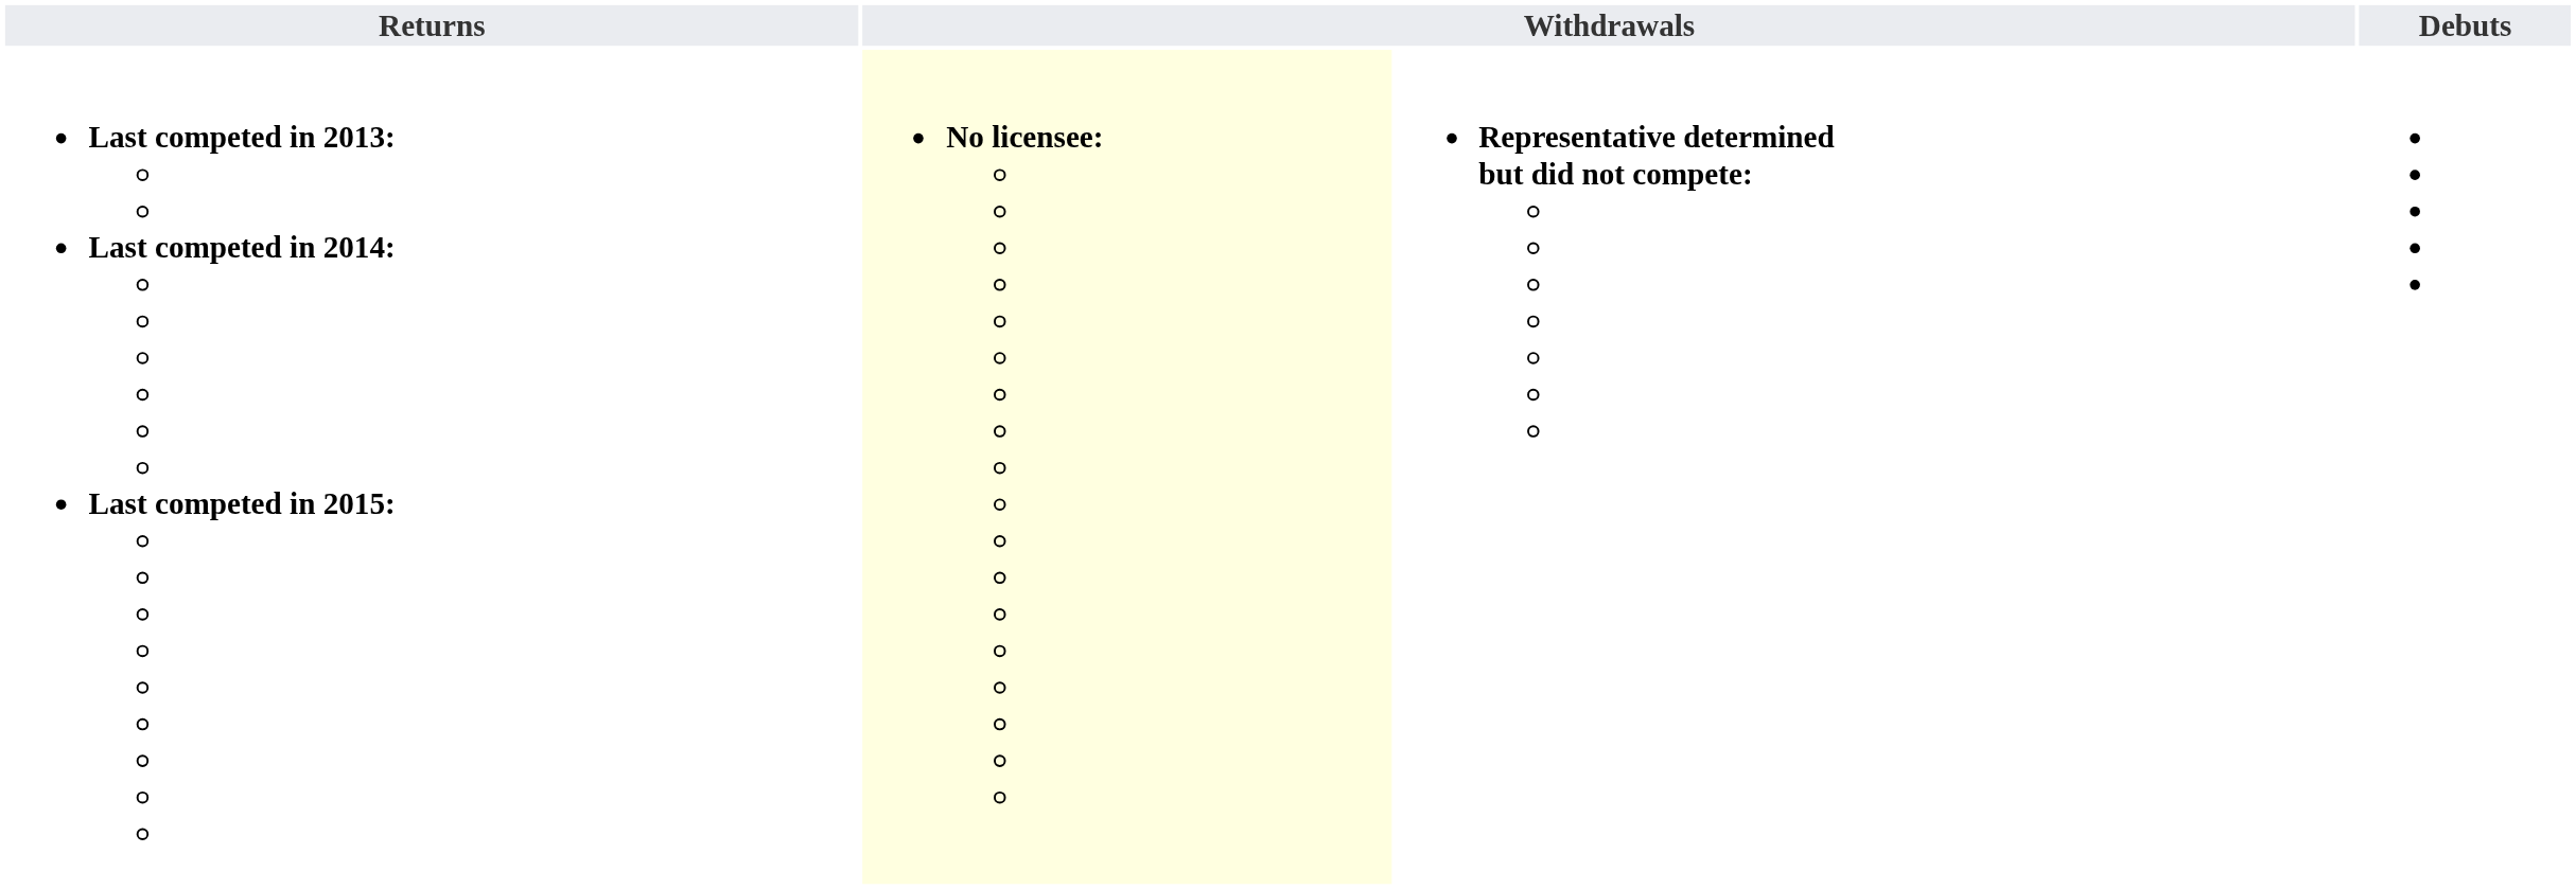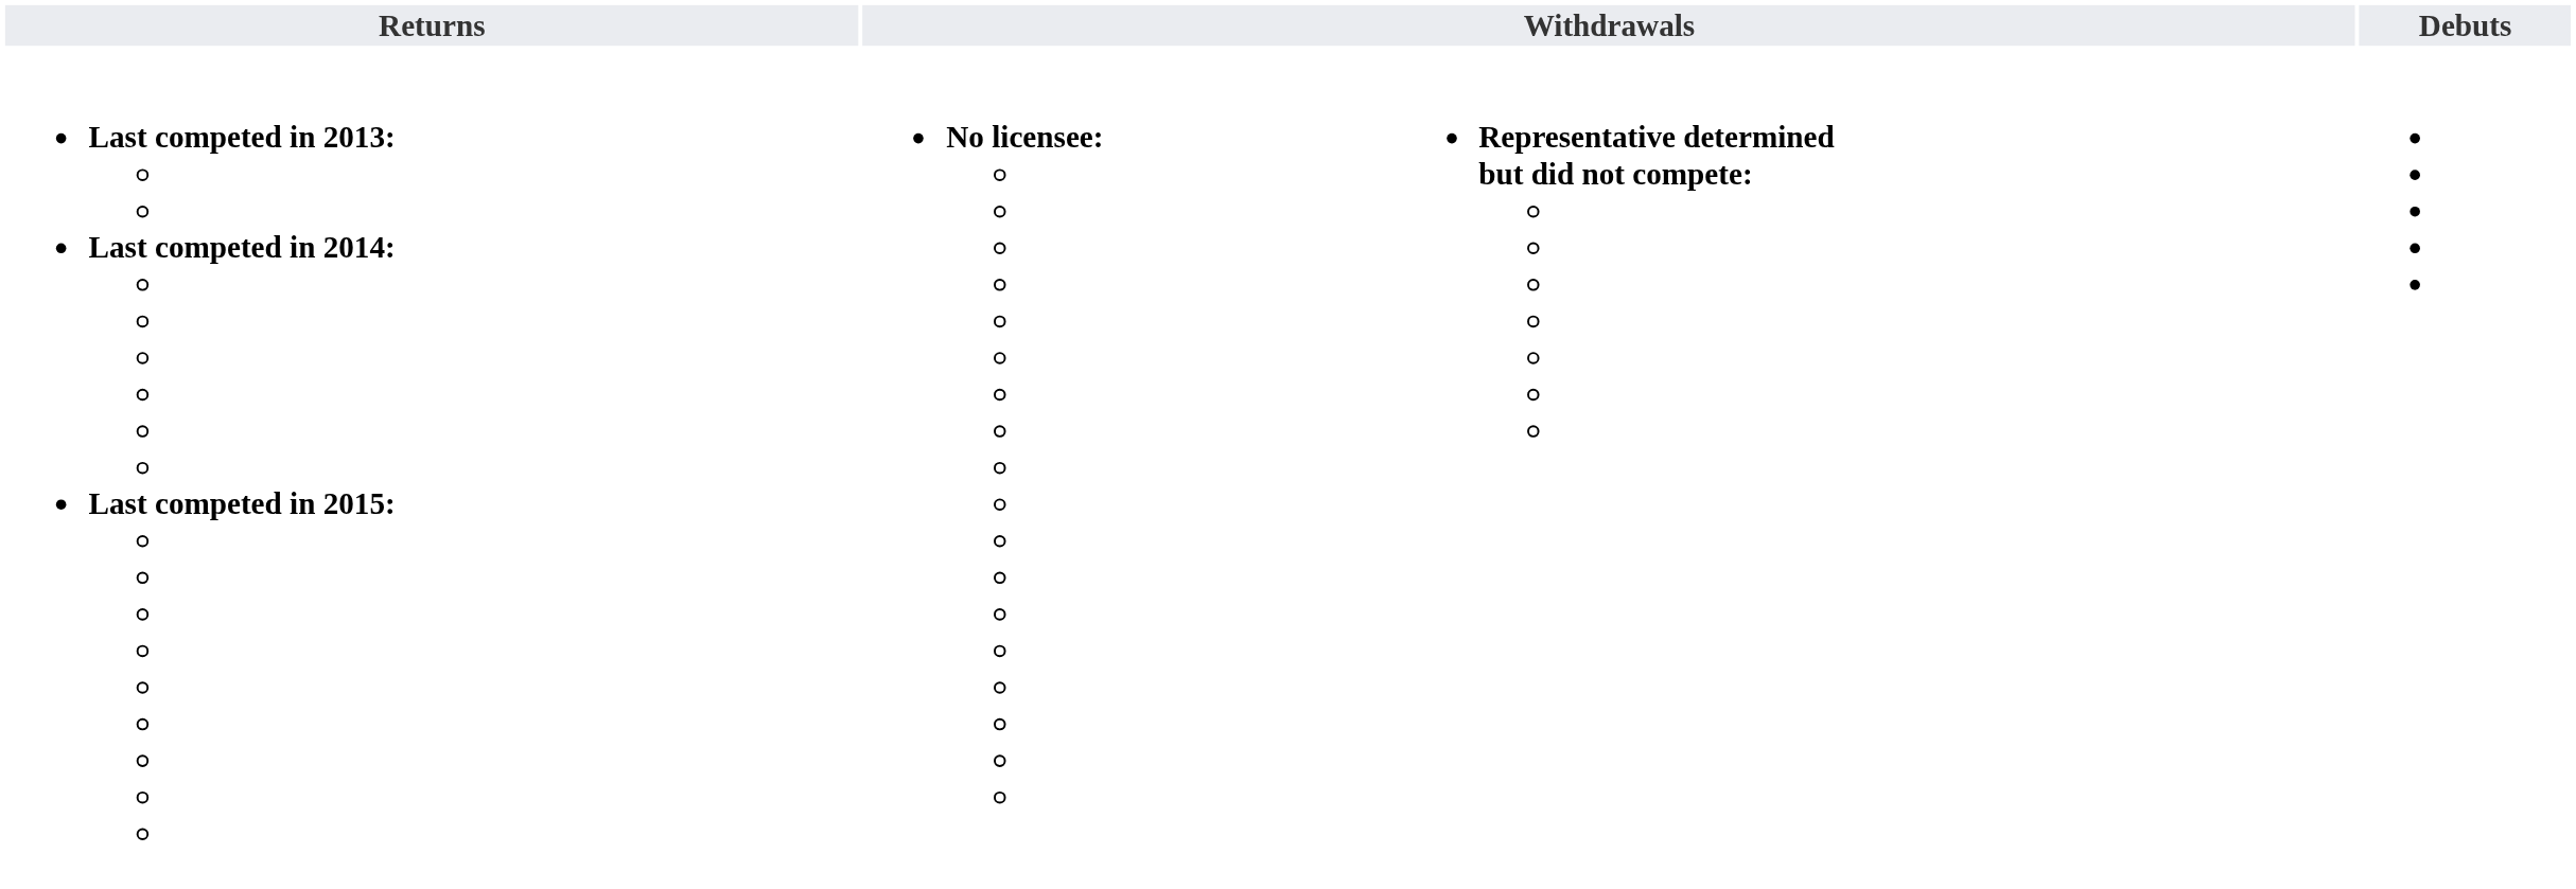row 2 | column 2: lightyellow background -> no background
